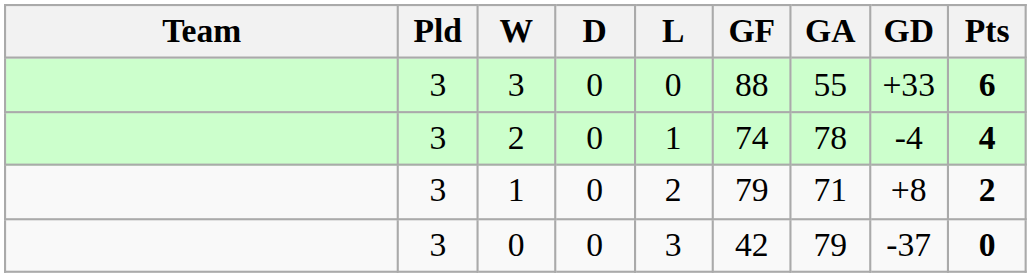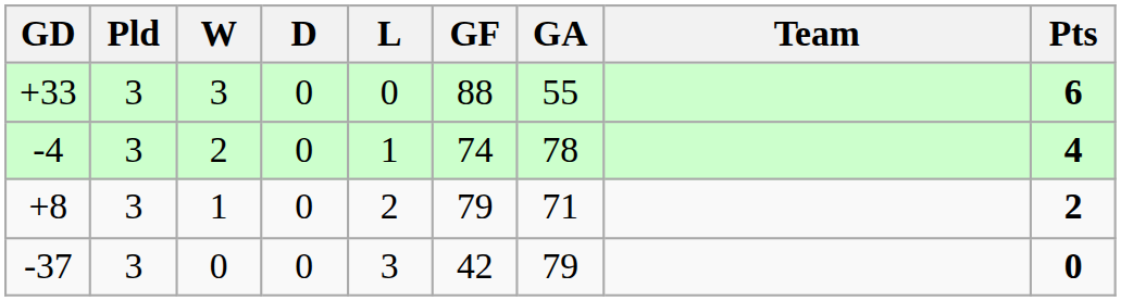columns swapped: Team <-> GD
